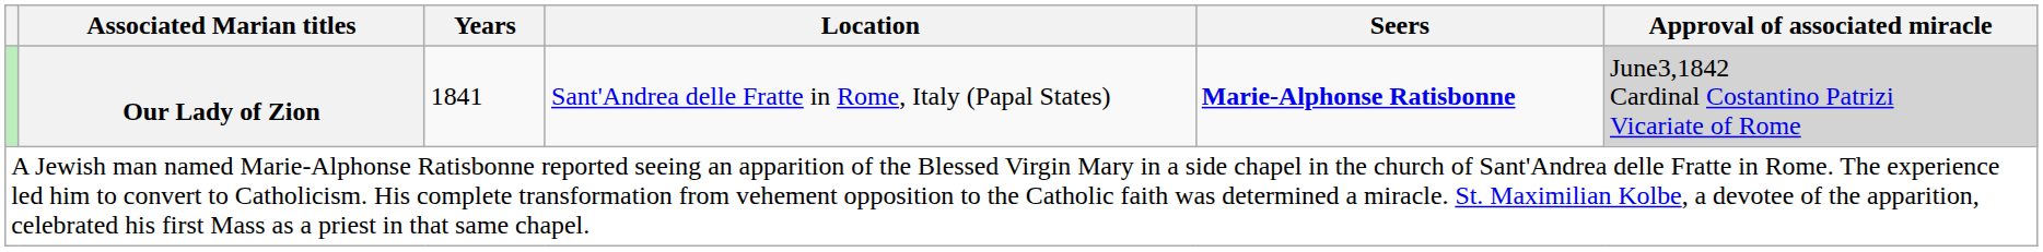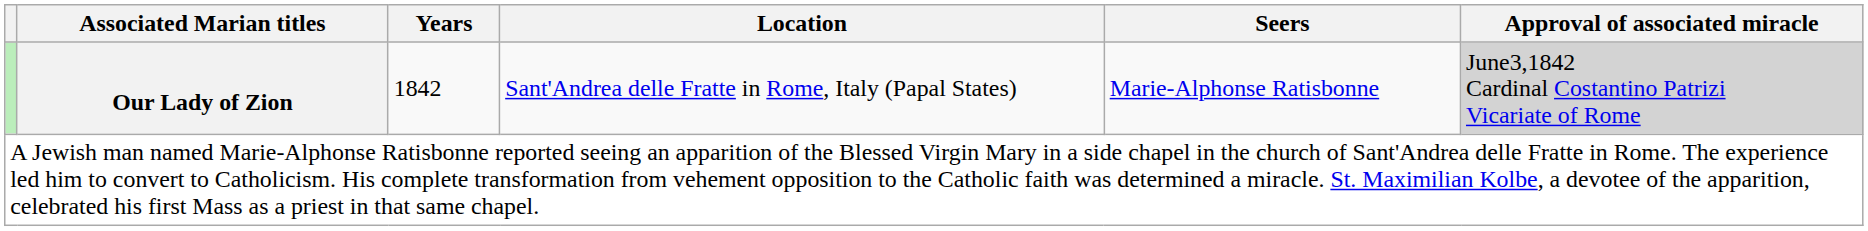row 2 | Years: 1841 -> 1842
row 2 | Seers: bold -> normal
